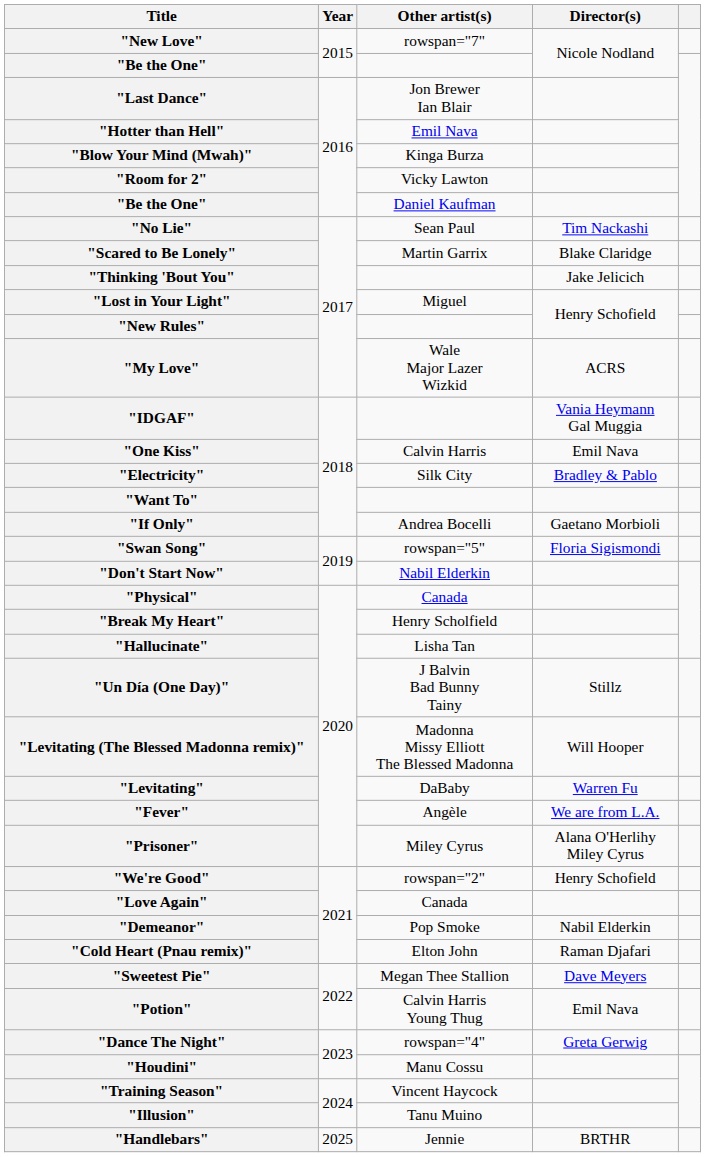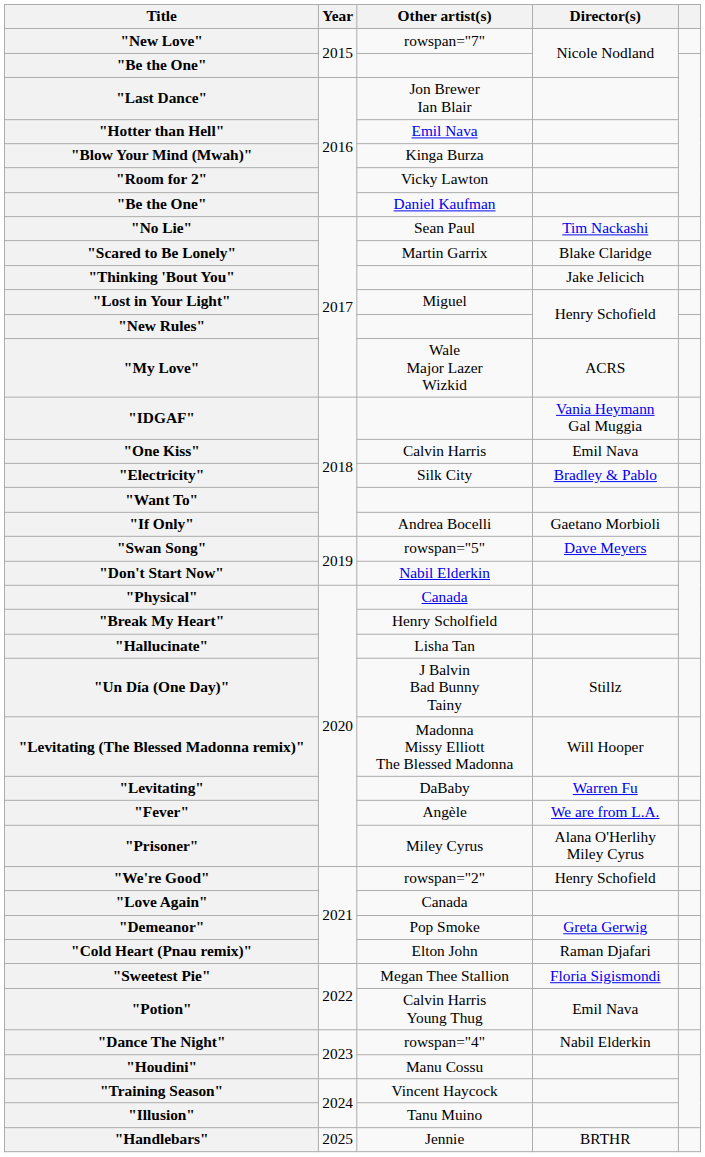"Swan Song" | Director(s): Floria Sigismondi -> Dave Meyers
"Demeanor" | Director(s): Nabil Elderkin -> Greta Gerwig
"Sweetest Pie" | Director(s): Dave Meyers -> Floria Sigismondi
"Dance The Night" | Director(s): Greta Gerwig -> Nabil Elderkin
